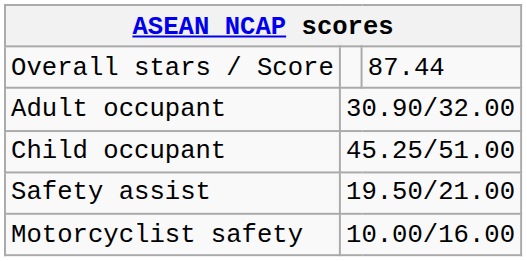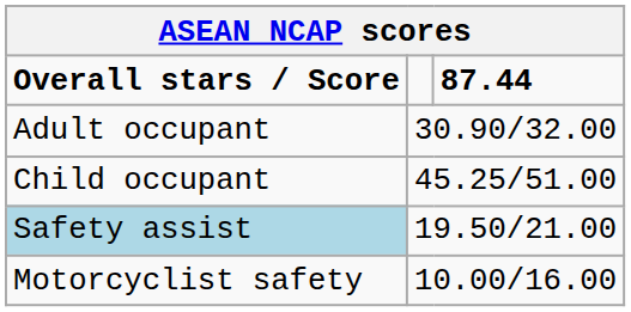Overall stars / Score | column 1: normal -> bold
Overall stars / Score | column 3: normal -> bold
Safety assist | column 1: no background -> lightblue background
